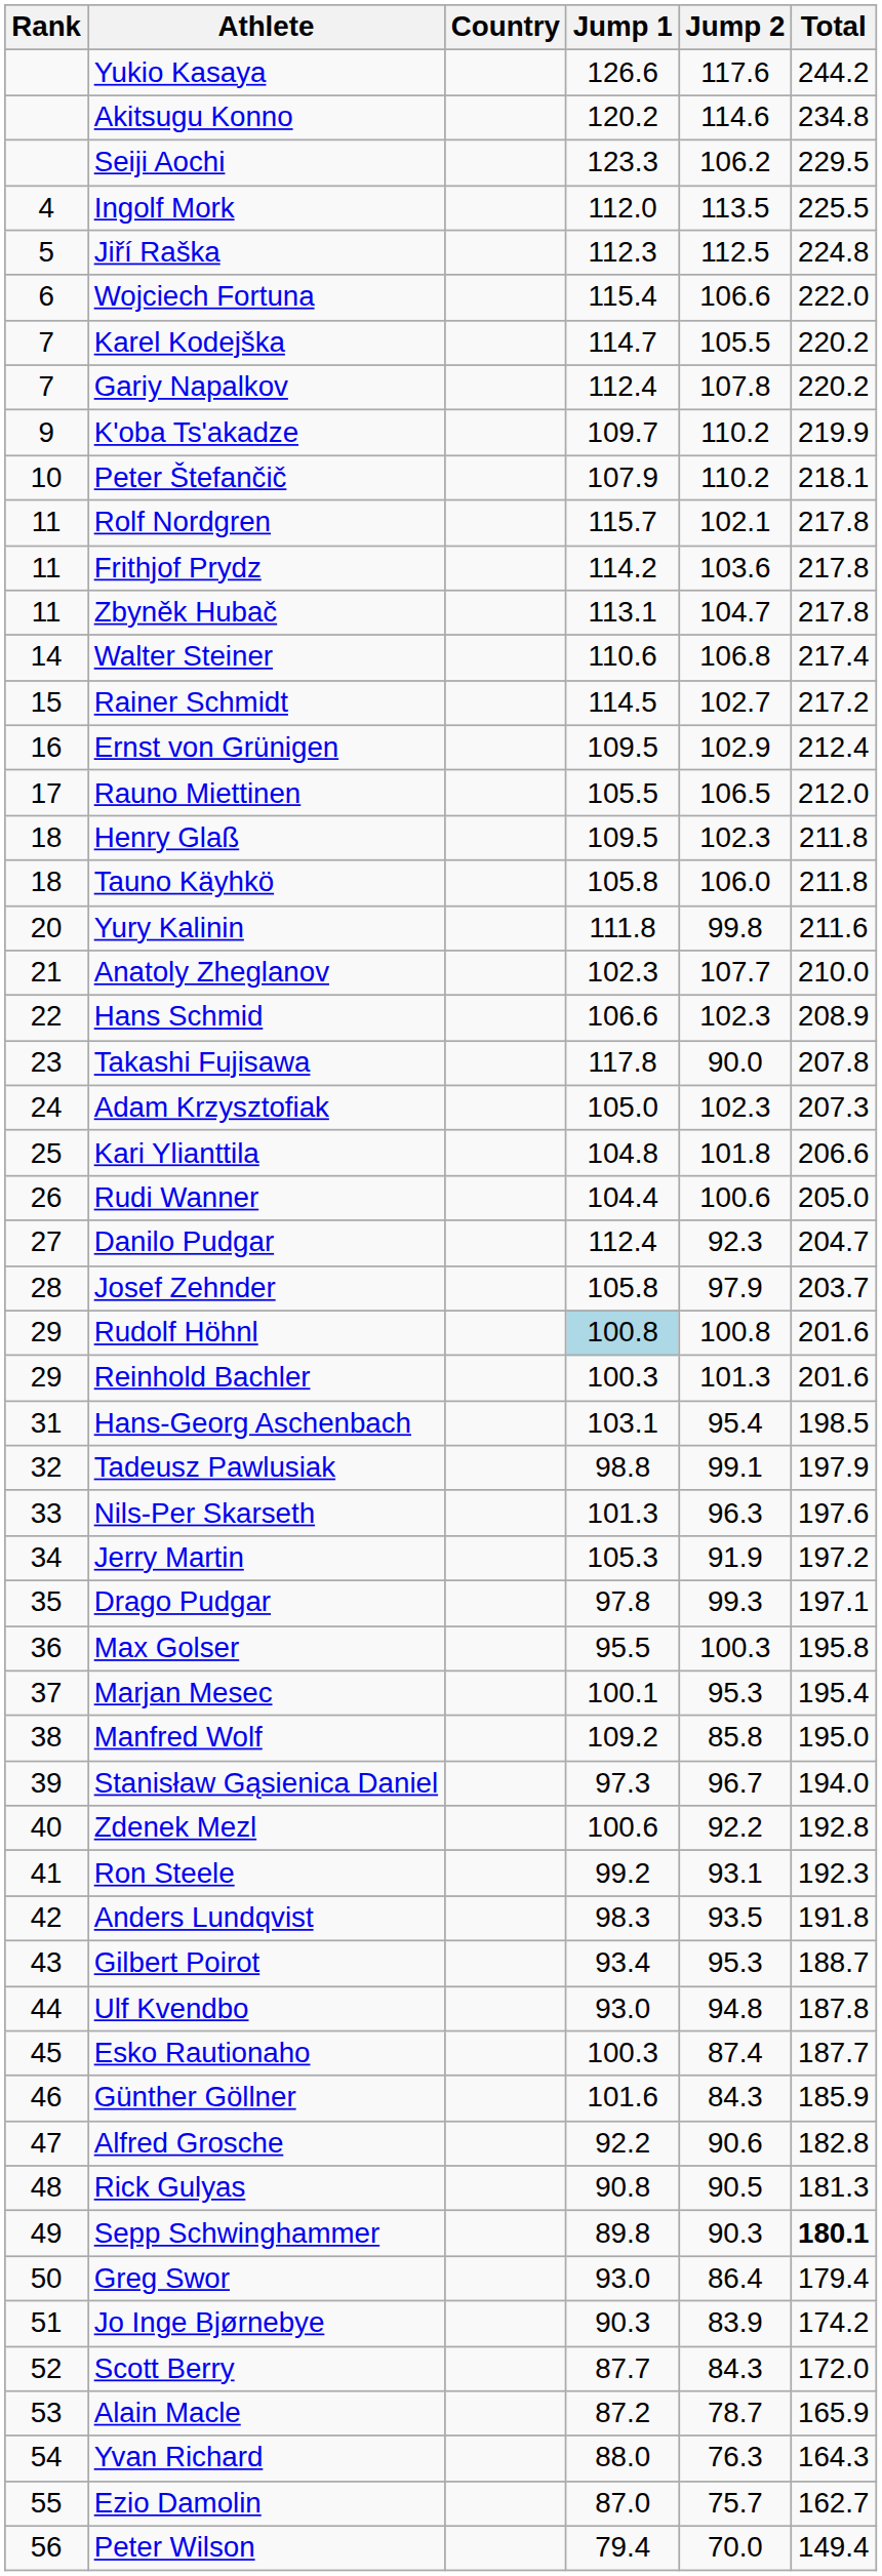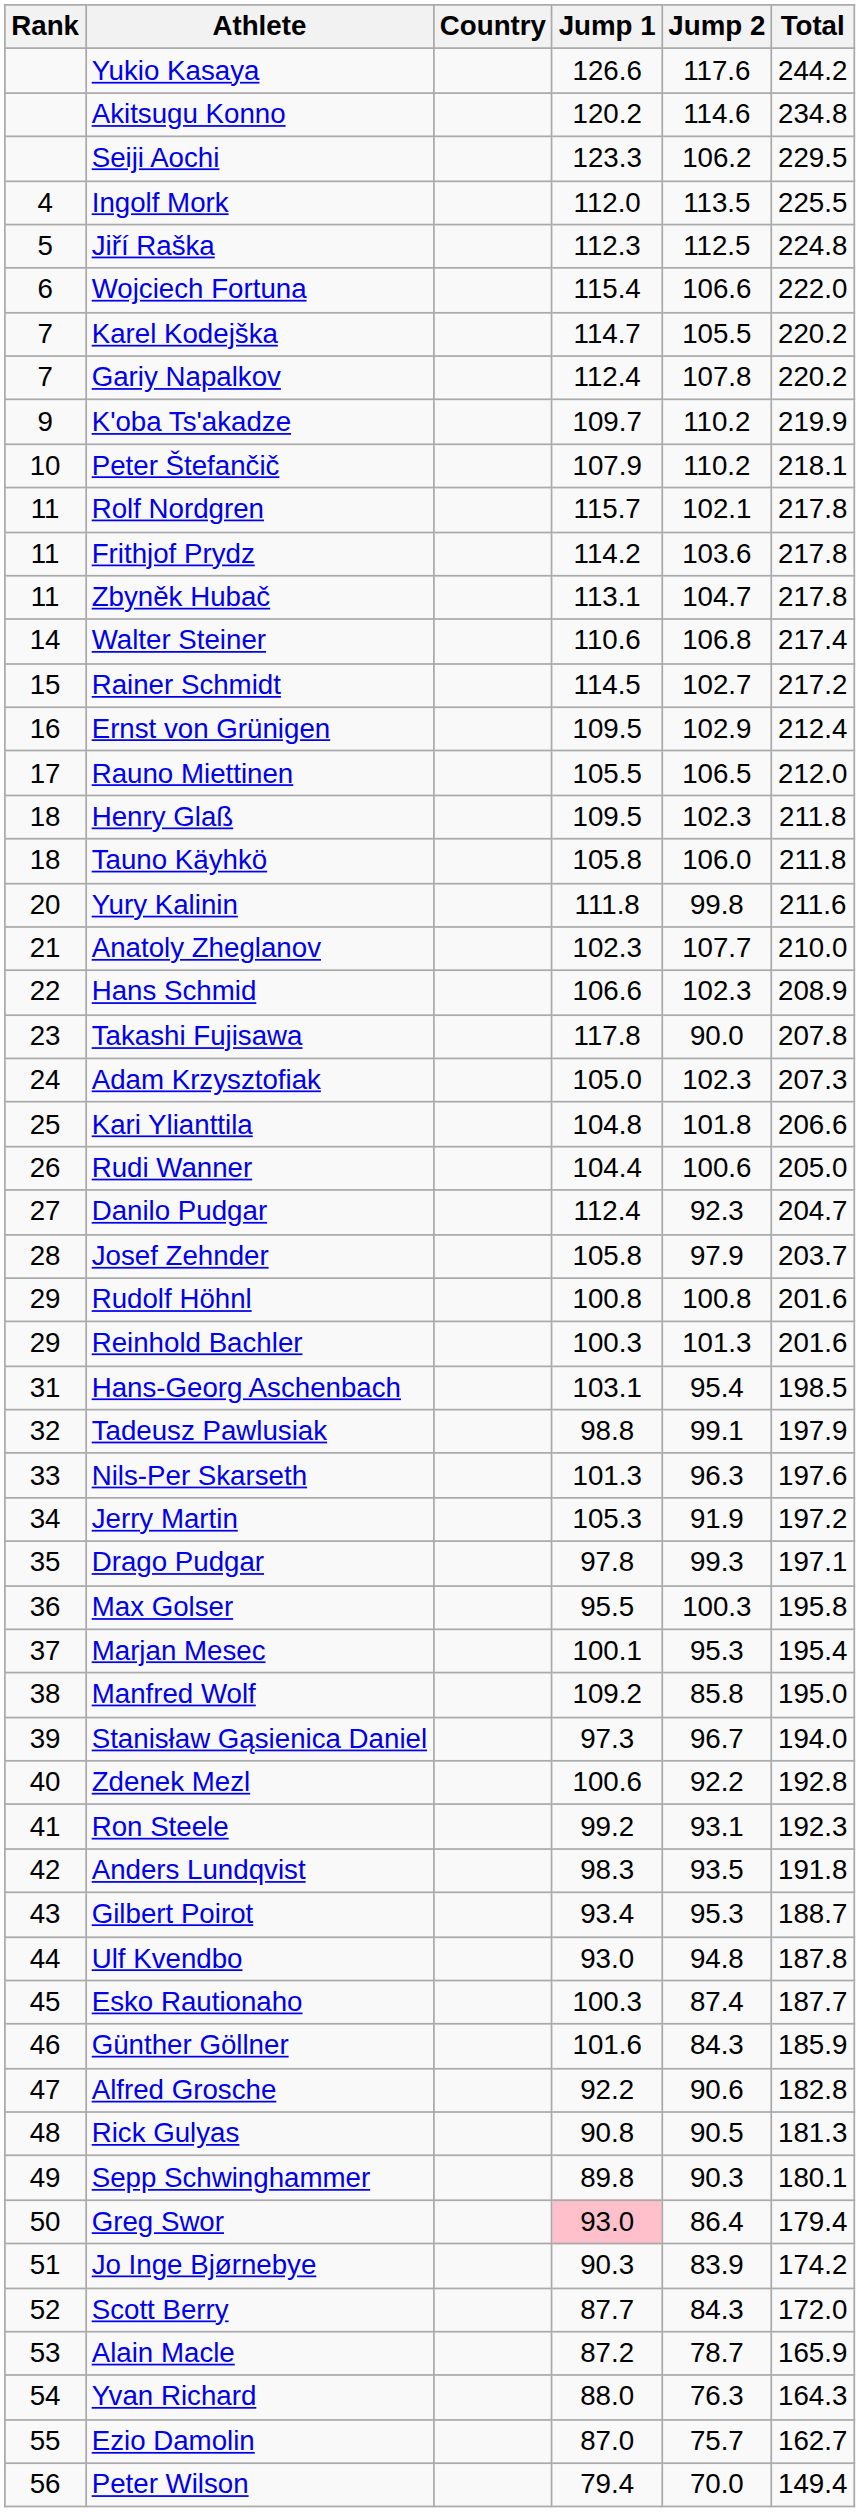Rudolf Höhnl | Jump 1: lightblue background -> no background
Sepp Schwinghammer | Total: bold -> normal
Greg Swor | Jump 1: no background -> pink background
